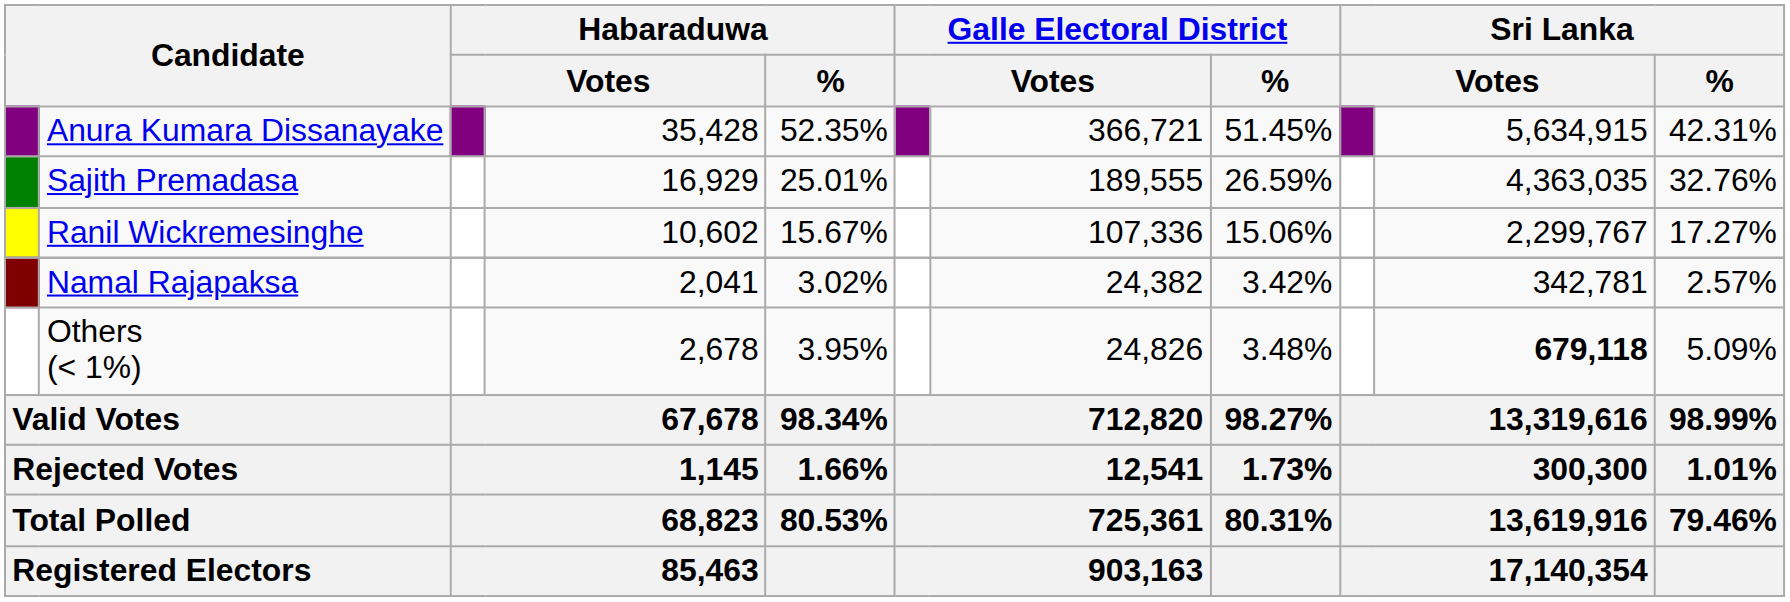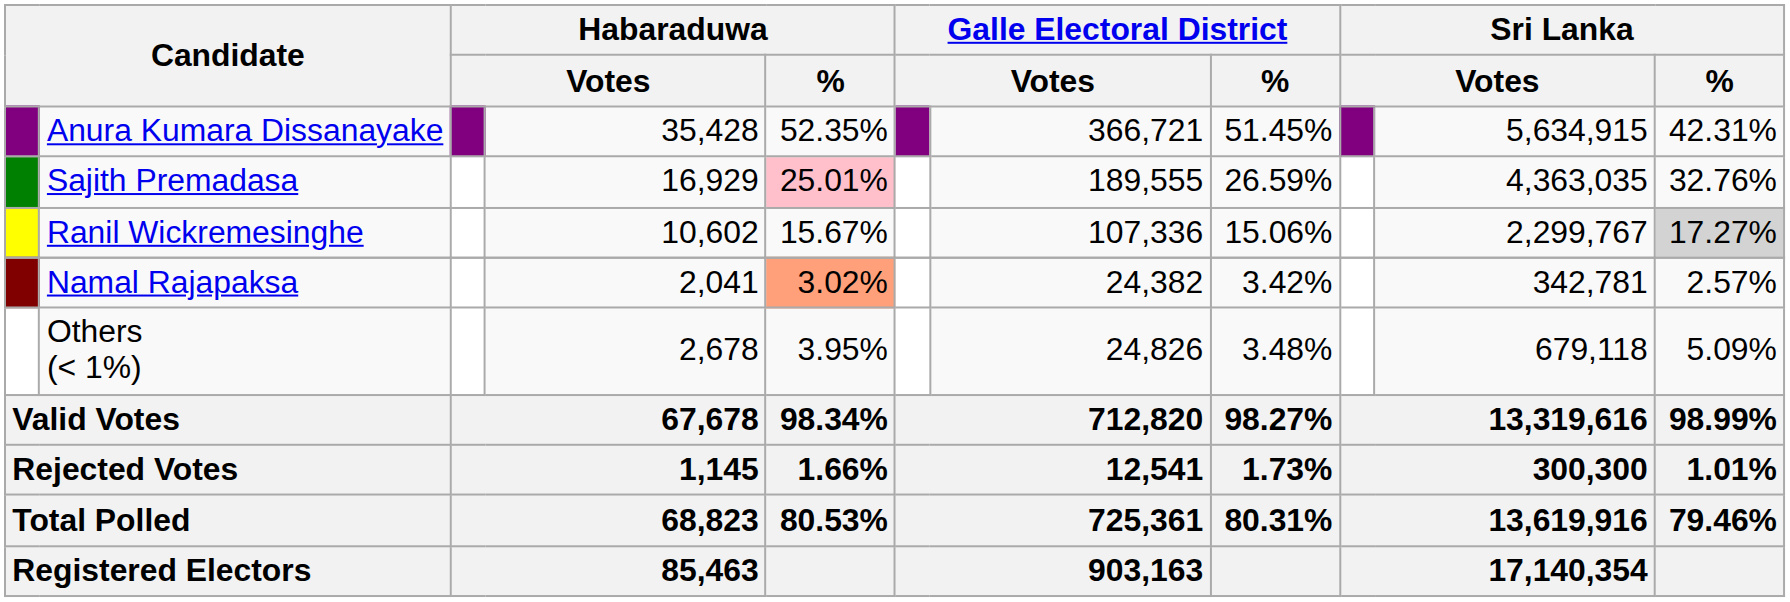Sajith Premadasa | Habaraduwa / %: no background -> pink background
Ranil Wickremesinghe | Sri Lanka / %: no background -> lightgrey background
Namal Rajapaksa | Habaraduwa / %: no background -> lightsalmon background
Others (< 1%) | column 10: bold -> normal
